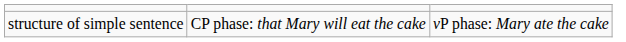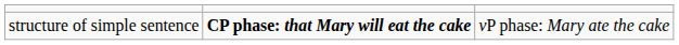structure of simple sentence | column 2: normal -> bold
